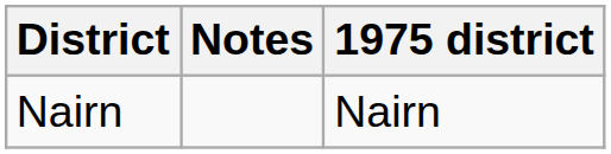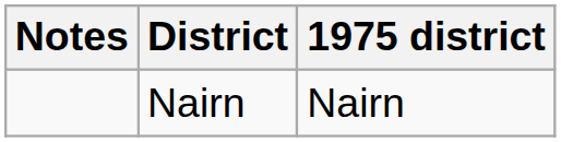columns swapped: District <-> Notes
